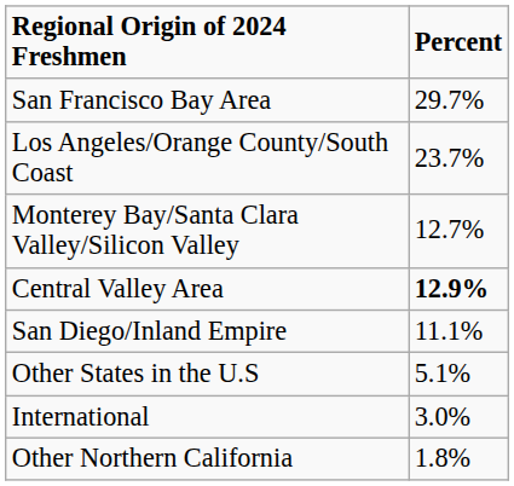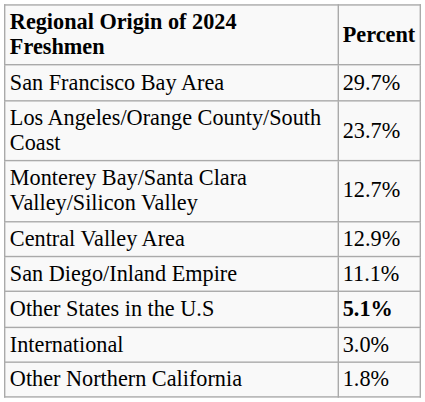Central Valley Area | Percent: bold -> normal
Other States in the U.S | Percent: normal -> bold
